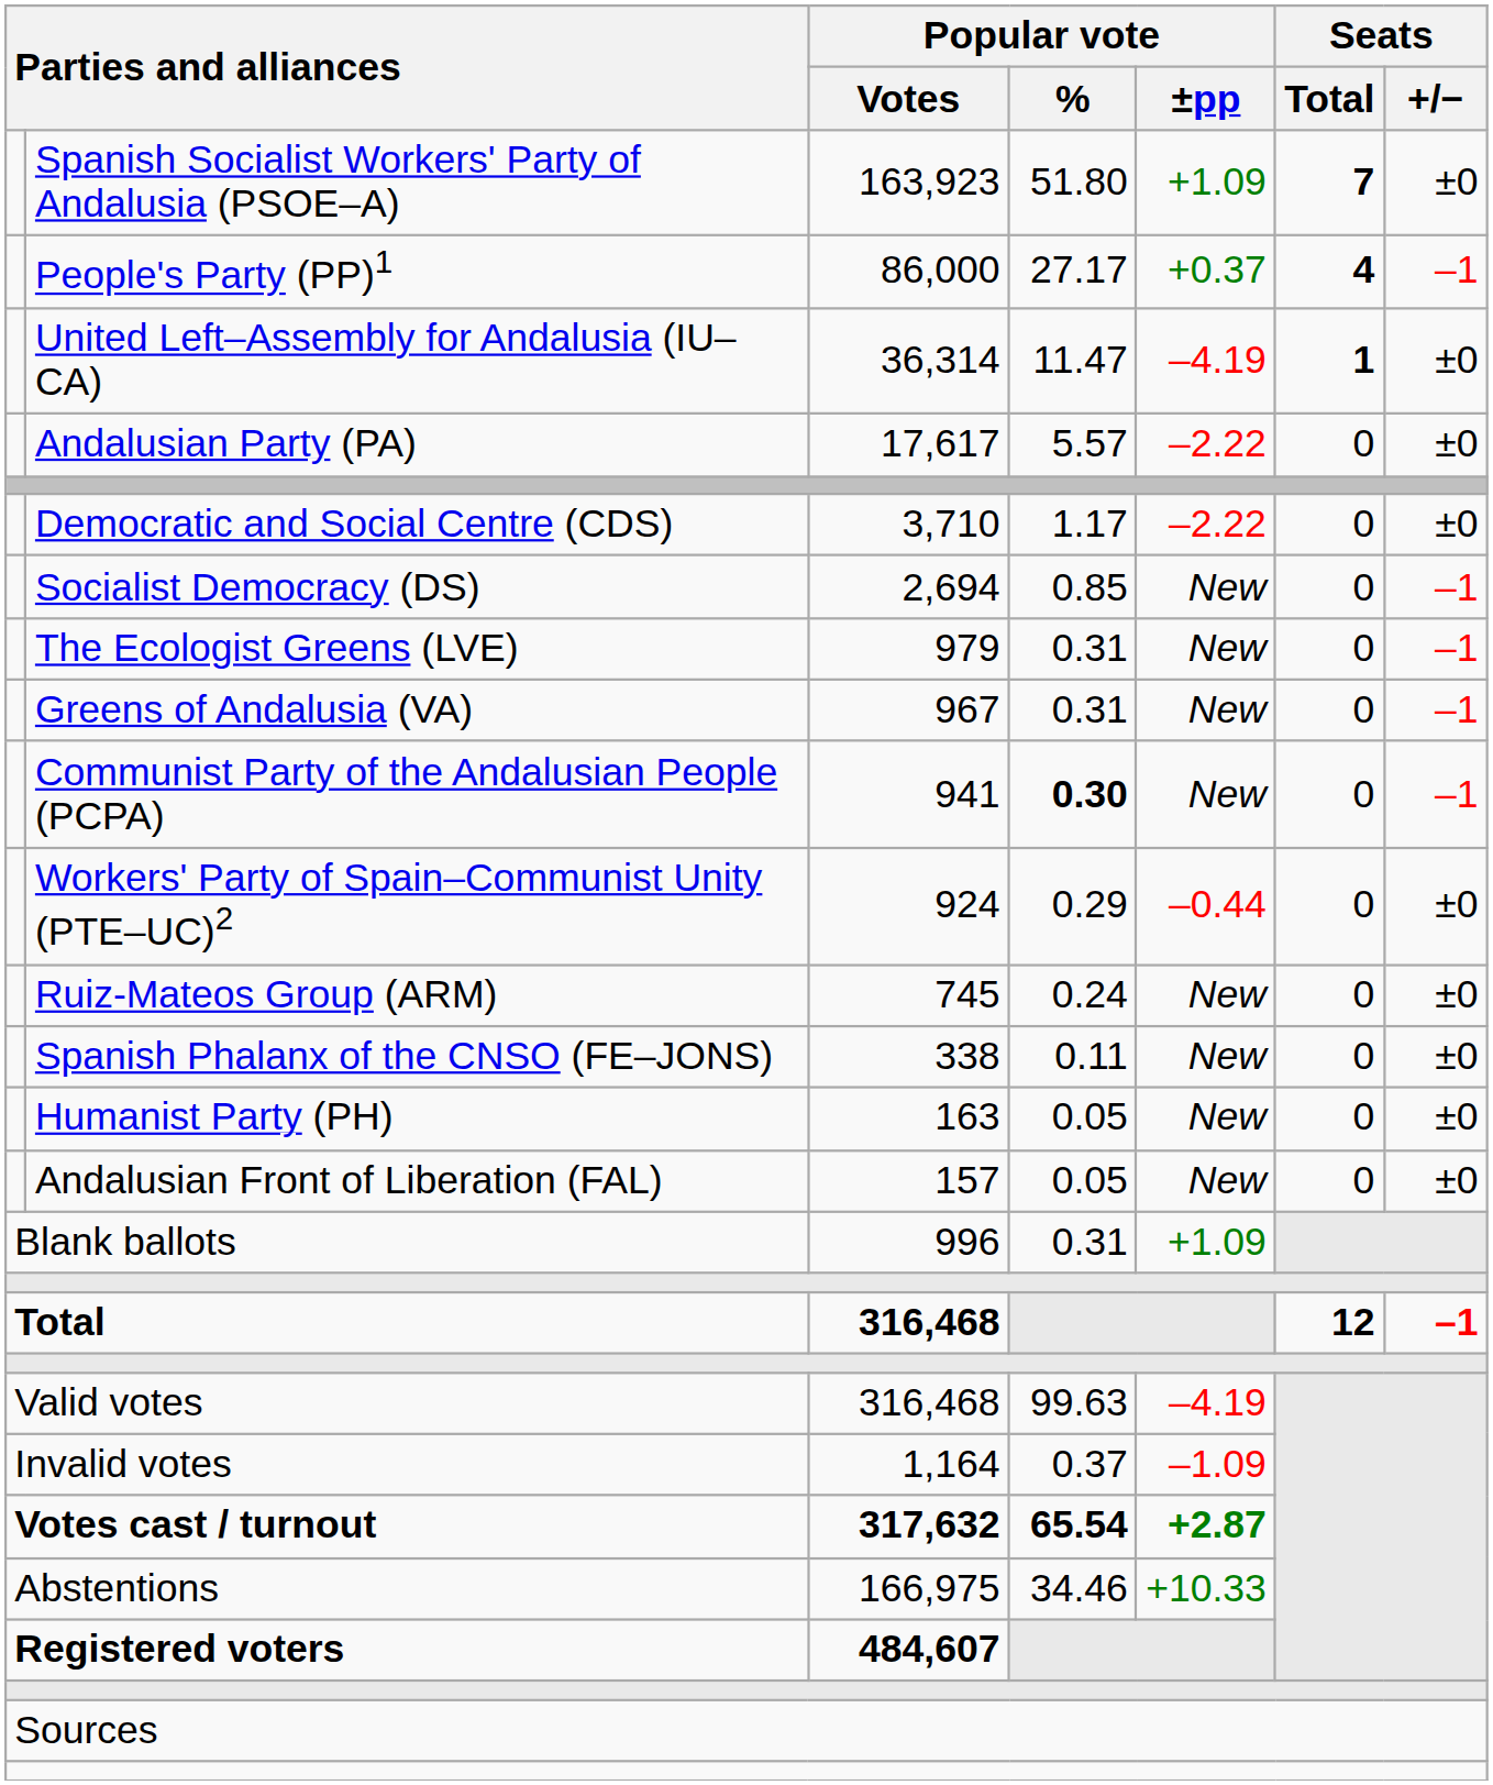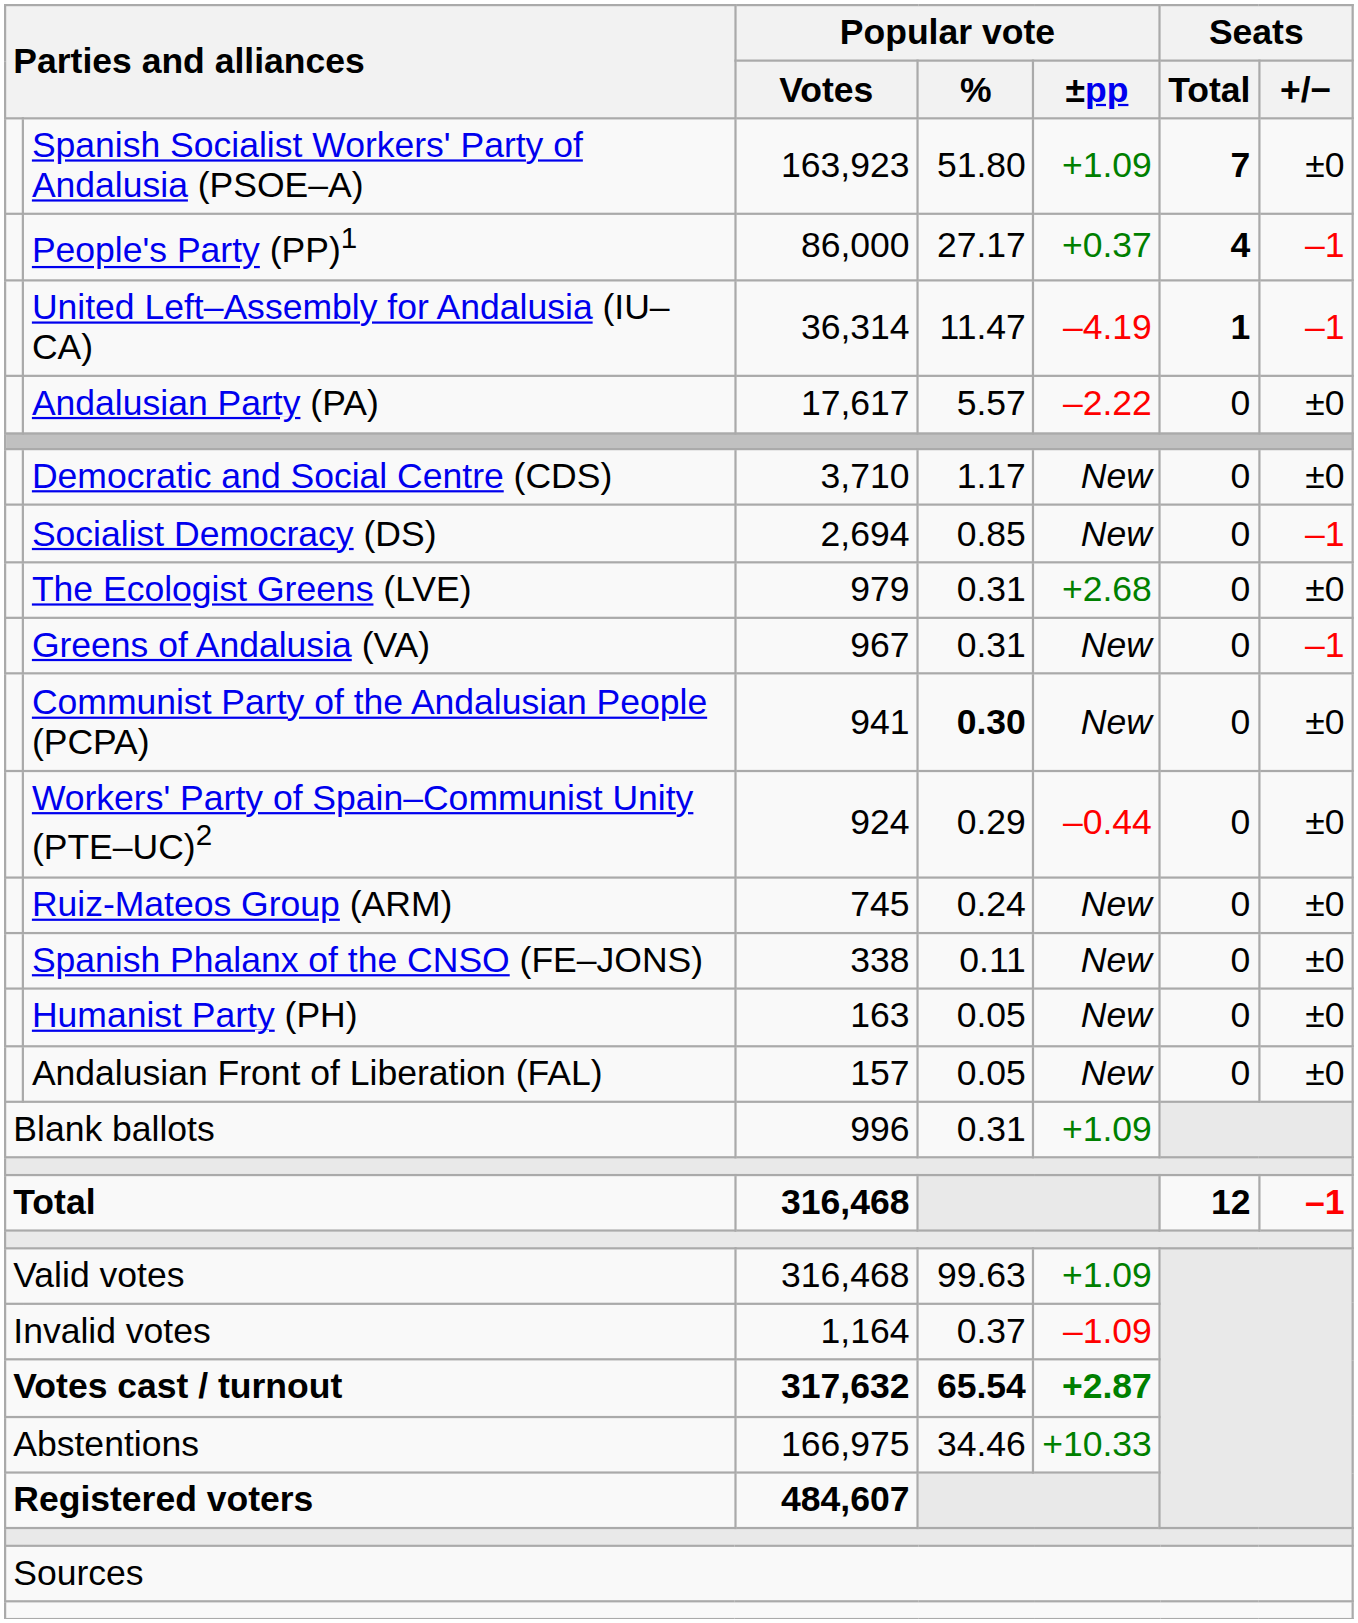United Left–Assembly for Andalusia (IU–CA) | Seats / +/−: ±0 -> –1
Democratic and Social Centre (CDS) | Popular vote / ±pp: –2.22 -> New
The Ecologist Greens (LVE) | Popular vote / ±pp: New -> +2.68
The Ecologist Greens (LVE) | Seats / +/−: –1 -> ±0
Communist Party of the Andalusian People (PCPA) | Seats / +/−: –1 -> ±0
Valid votes | Popular vote / ±pp: –4.19 -> +1.09
